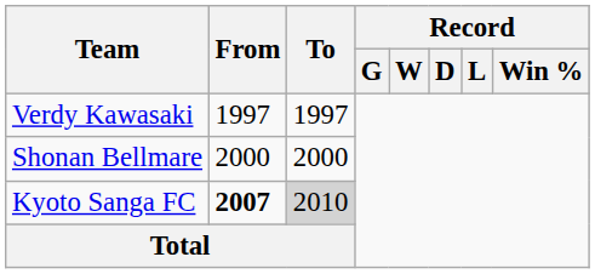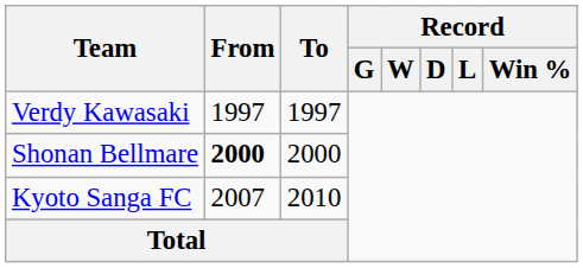Shonan Bellmare | From: normal -> bold
Kyoto Sanga FC | From: bold -> normal
Kyoto Sanga FC | To: lightgrey background -> no background
